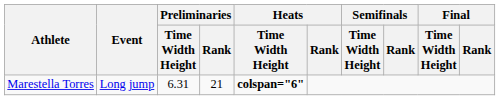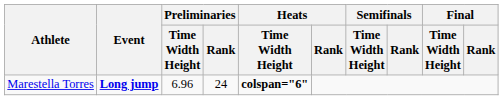Marestella Torres | Event: normal -> bold
Marestella Torres | Preliminaries / Time Width Height: 6.31 -> 6.96
Marestella Torres | Preliminaries / Rank: 21 -> 24
